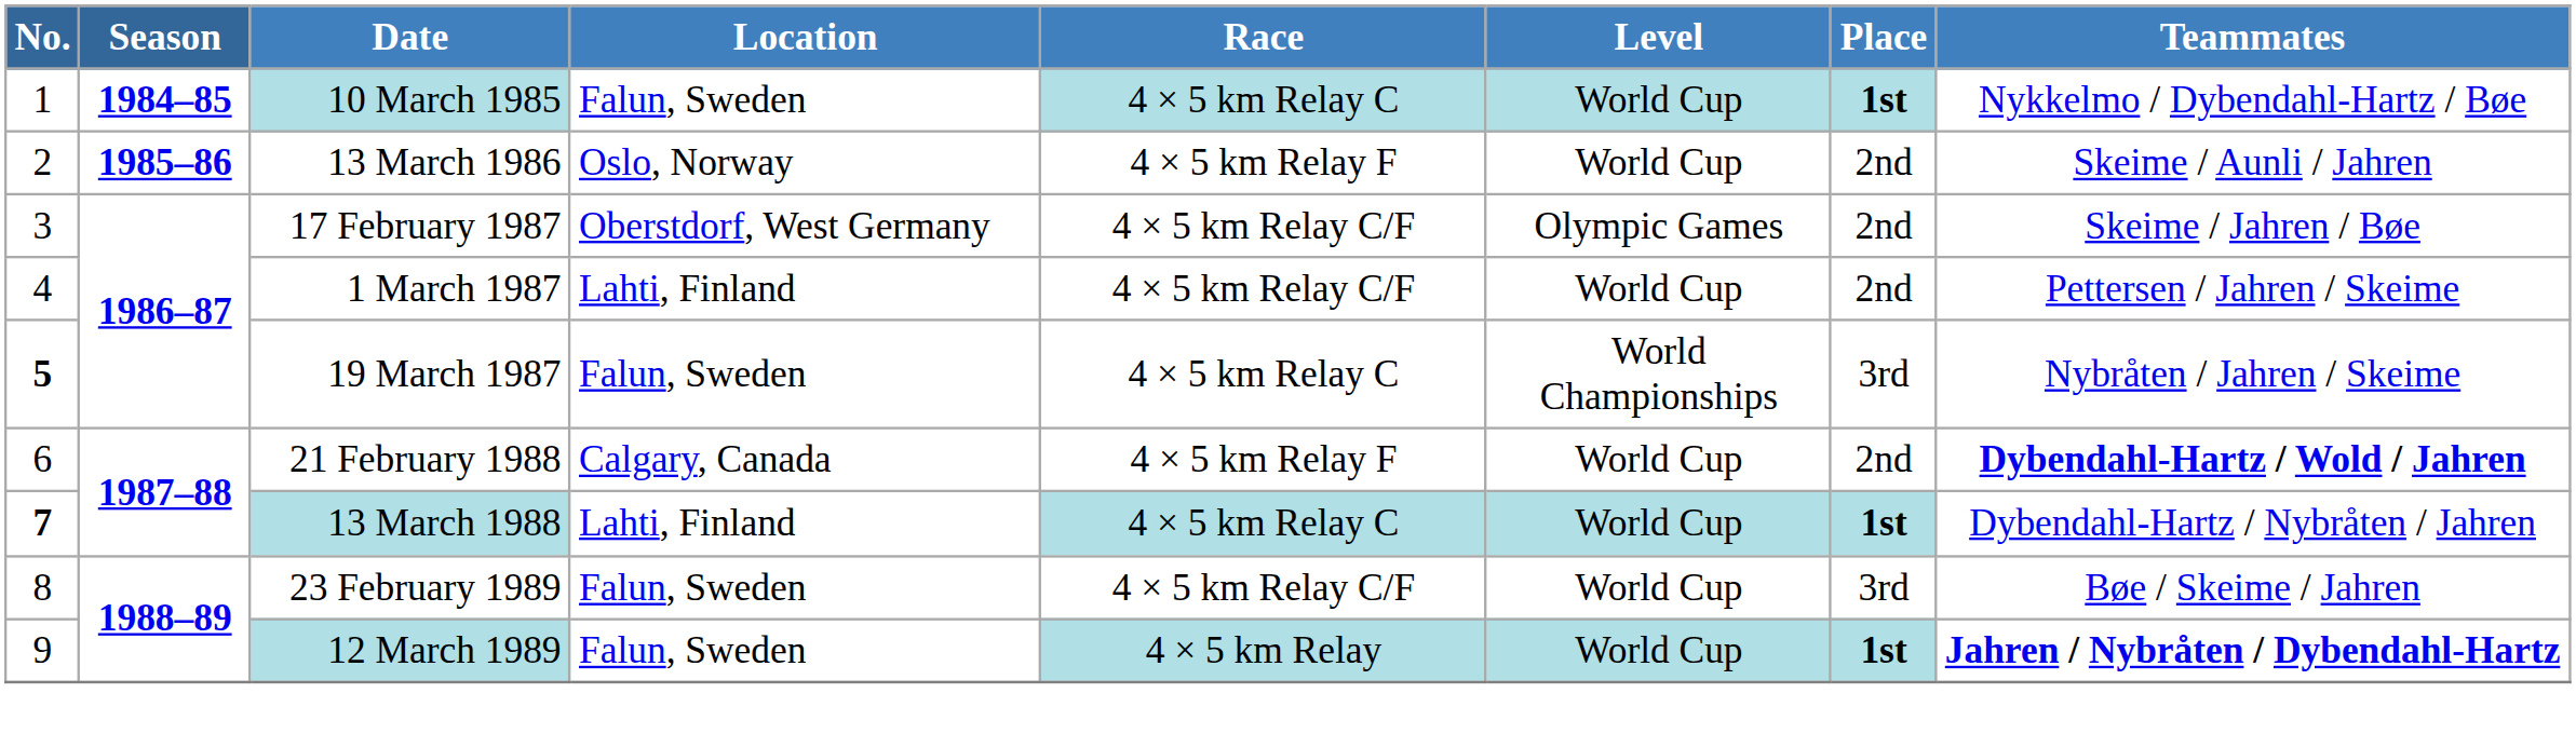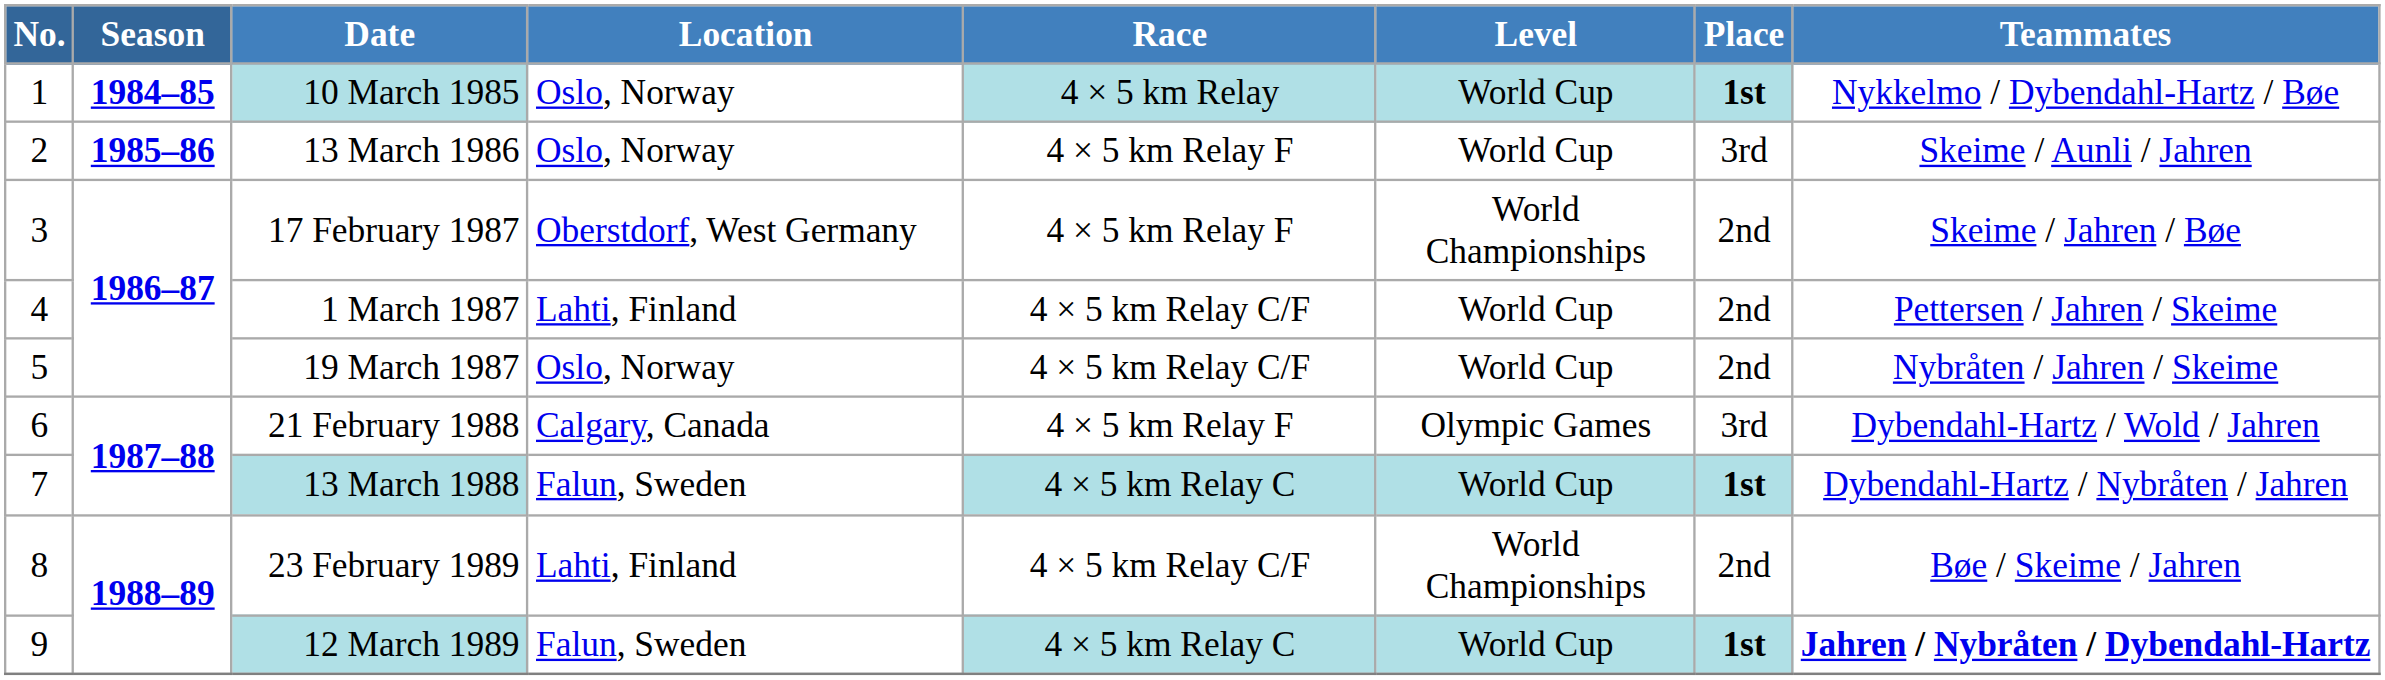10 March 1985 | Location: Falun, Sweden -> Oslo, Norway
10 March 1985 | Race: 4 × 5 km Relay C -> 4 × 5 km Relay
13 March 1986 | Place: 2nd -> 3rd
17 February 1987 | Race: 4 × 5 km Relay C/F -> 4 × 5 km Relay F
17 February 1987 | Level: Olympic Games -> World Championships
19 March 1987 | No.: bold -> normal
19 March 1987 | Location: Falun, Sweden -> Oslo, Norway
19 March 1987 | Race: 4 × 5 km Relay C -> 4 × 5 km Relay C/F
19 March 1987 | Level: World Championships -> World Cup
19 March 1987 | Place: 3rd -> 2nd
21 February 1988 | Level: World Cup -> Olympic Games
21 February 1988 | Place: 2nd -> 3rd
21 February 1988 | Teammates: bold -> normal
13 March 1988 | No.: bold -> normal
13 March 1988 | Location: Lahti, Finland -> Falun, Sweden
23 February 1989 | Location: Falun, Sweden -> Lahti, Finland
23 February 1989 | Level: World Cup -> World Championships
23 February 1989 | Place: 3rd -> 2nd
12 March 1989 | Race: 4 × 5 km Relay -> 4 × 5 km Relay C
